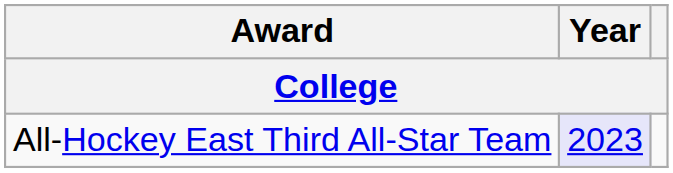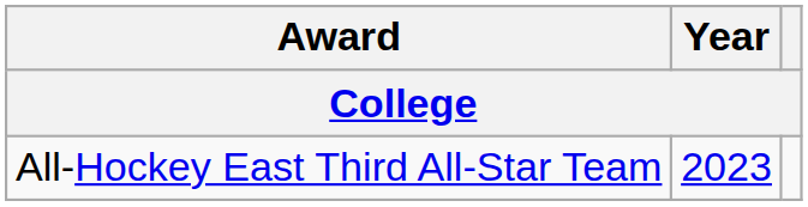row 3 | Year: lavender background -> no background
